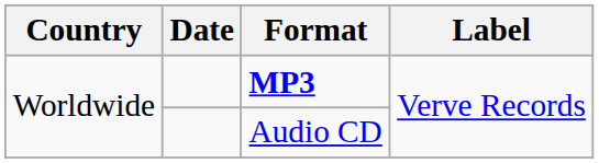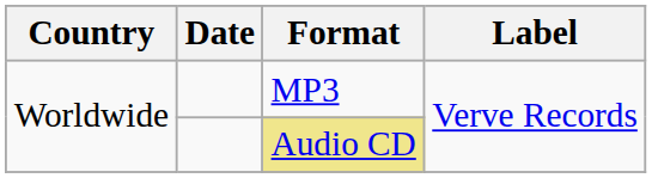MP3 | Format: bold -> normal
Audio CD | Format: no background -> khaki background
